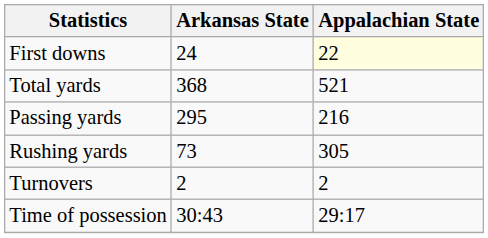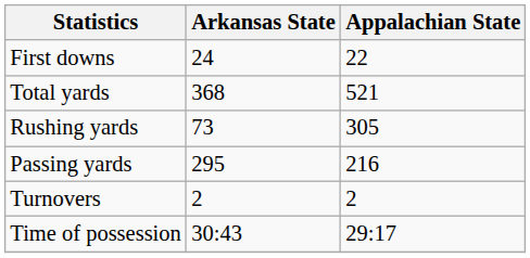First downs | Appalachian State: lightyellow background -> no background
rows swapped: Rushing yards <-> Passing yards
